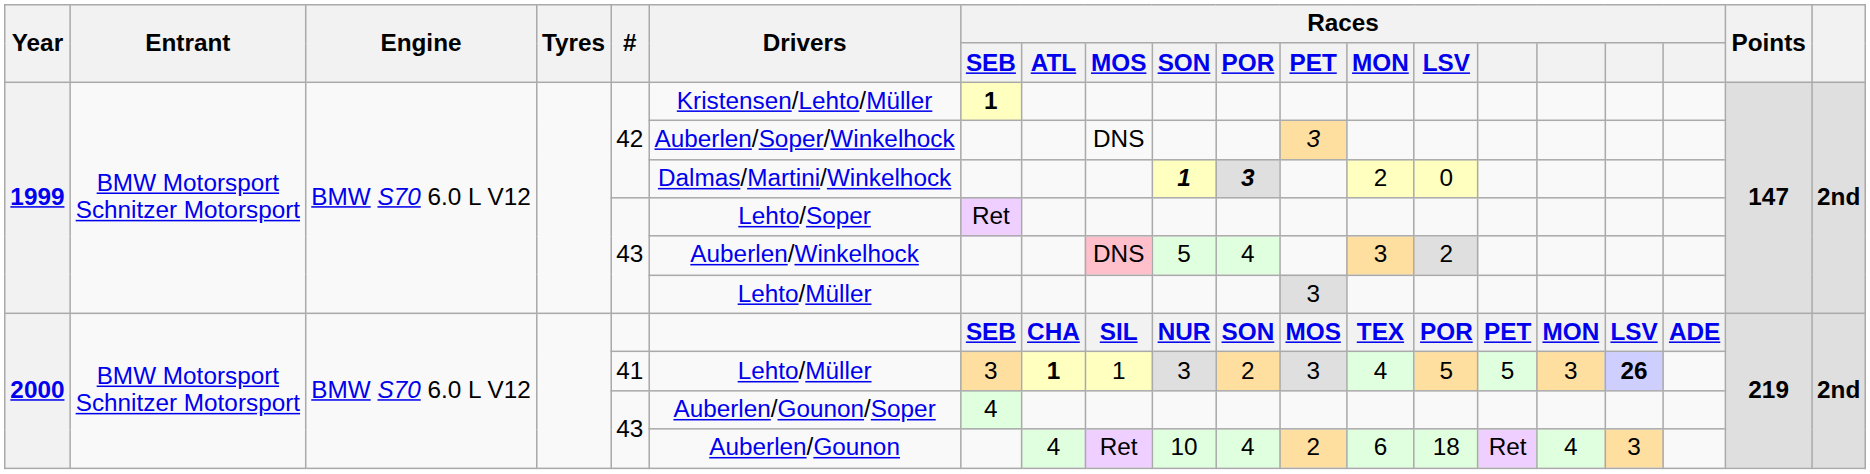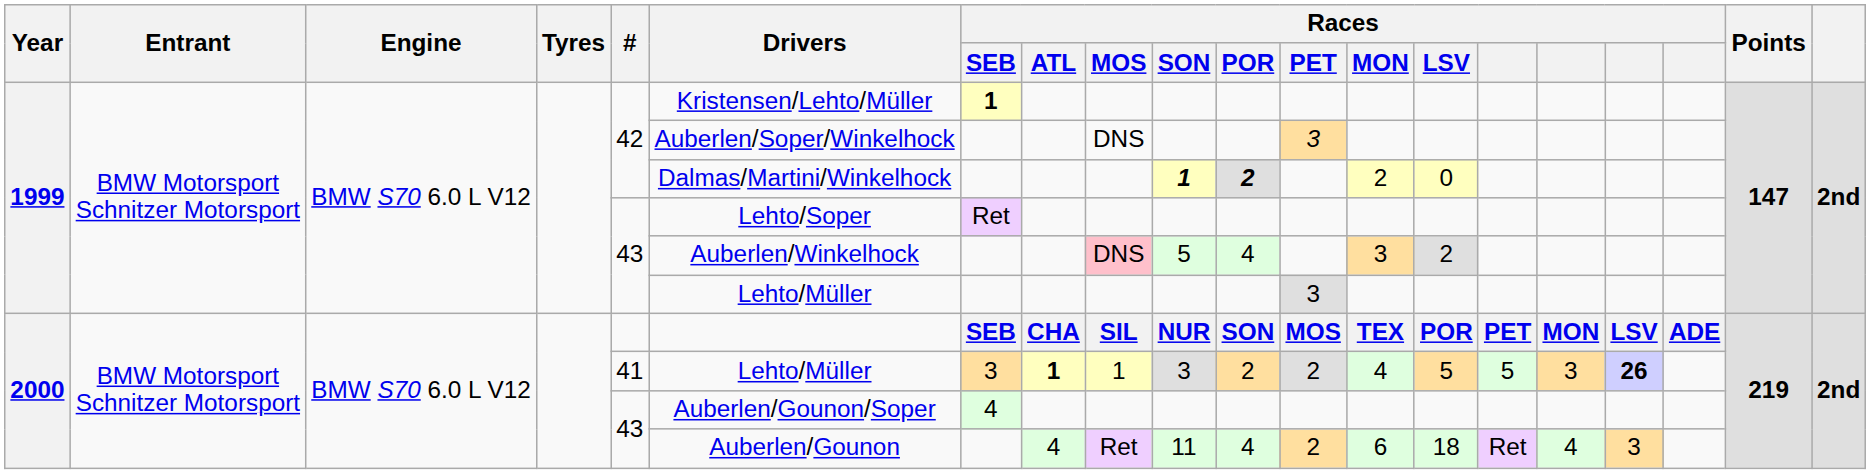row 5 | Races / POR: 3 -> 2
row 10 | Races / PET: 3 -> 2
row 12 | Races / SON: 10 -> 11
